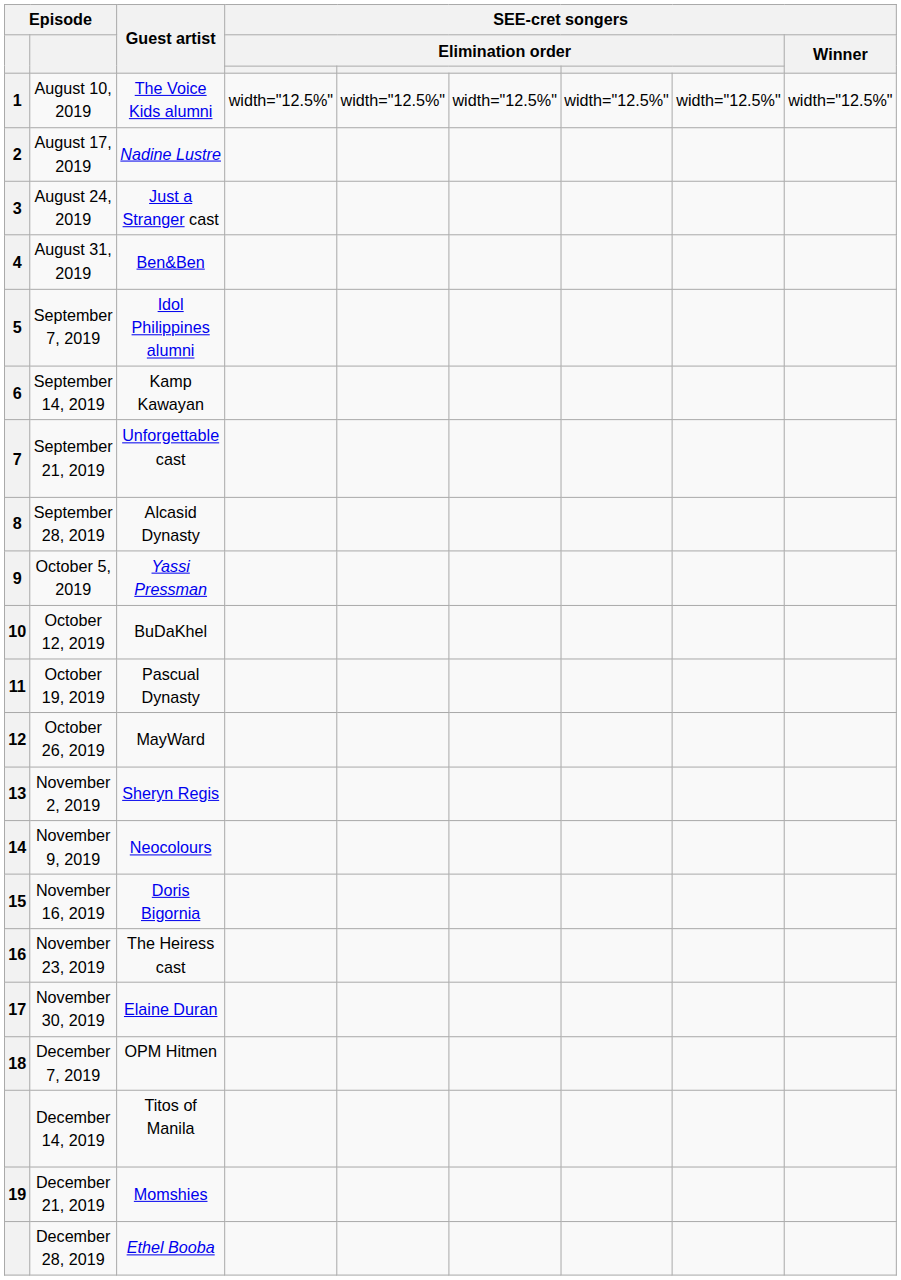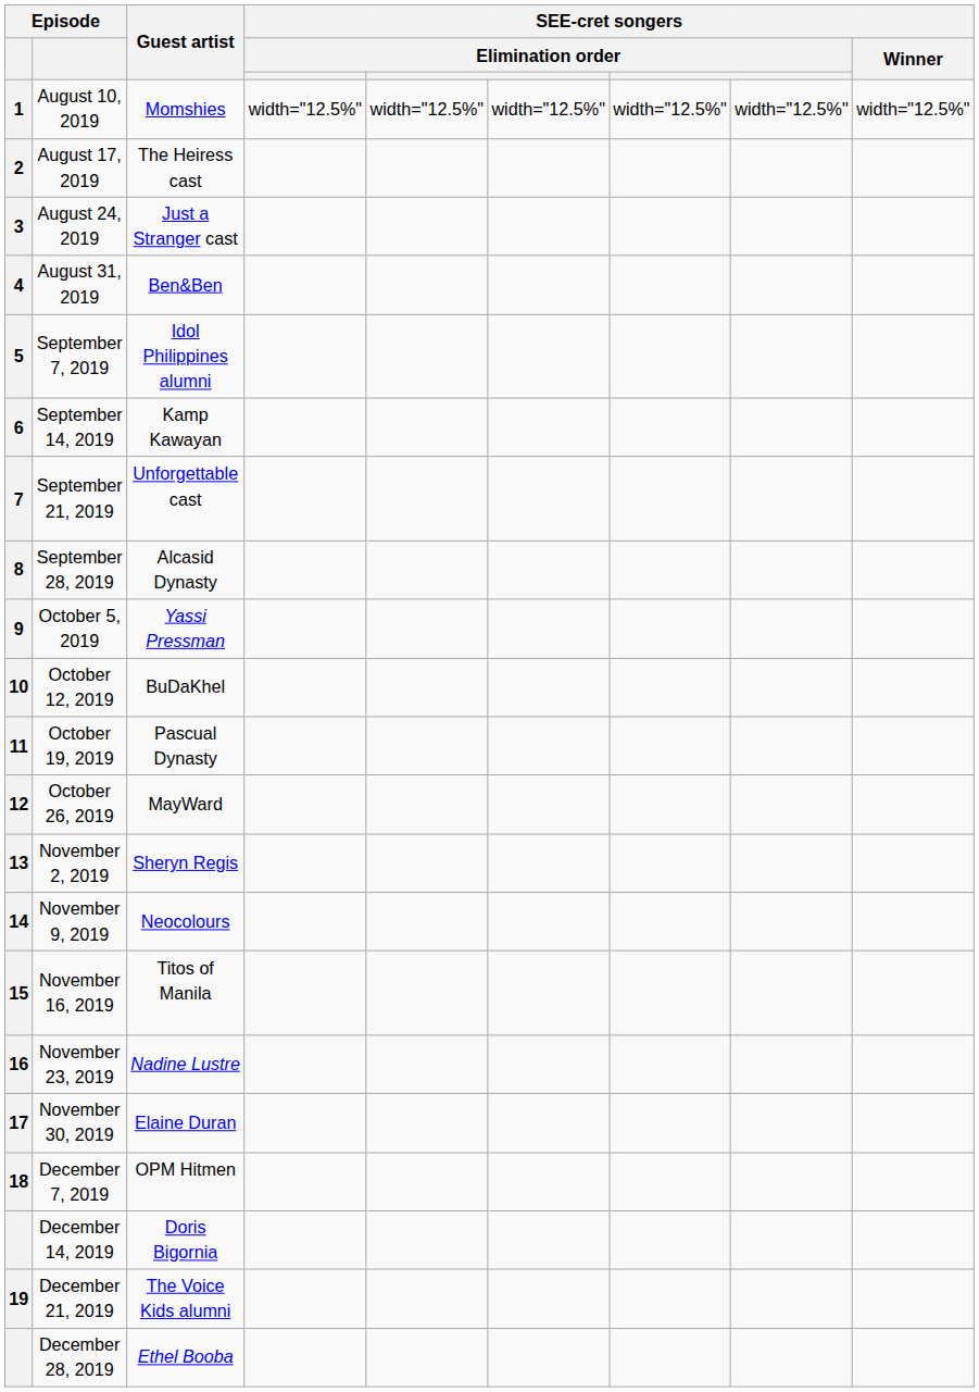August 10, 2019 | Guest artist: The Voice Kids alumni -> Momshies
August 17, 2019 | Guest artist: Nadine Lustre -> The Heiress cast
November 16, 2019 | Guest artist: Doris Bigornia -> Titos of Manila
November 23, 2019 | Guest artist: The Heiress cast -> Nadine Lustre
December 14, 2019 | Guest artist: Titos of Manila -> Doris Bigornia
December 21, 2019 | Guest artist: Momshies -> The Voice Kids alumni
